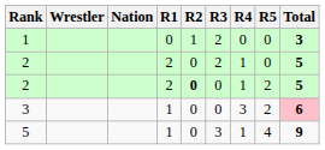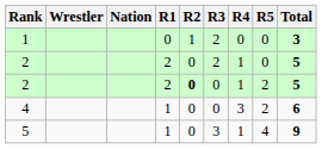row 5 | Rank: 3 -> 4
row 5 | Total: pink background -> no background
